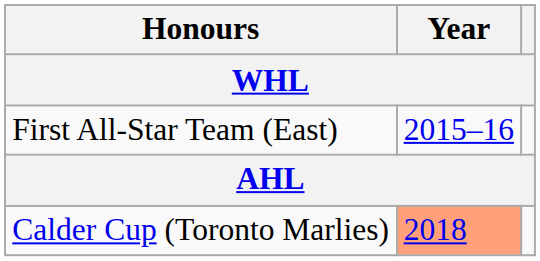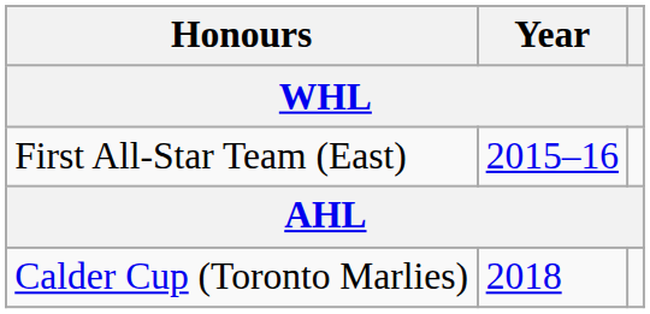Calder Cup (Toronto Marlies) | Year: lightsalmon background -> no background
